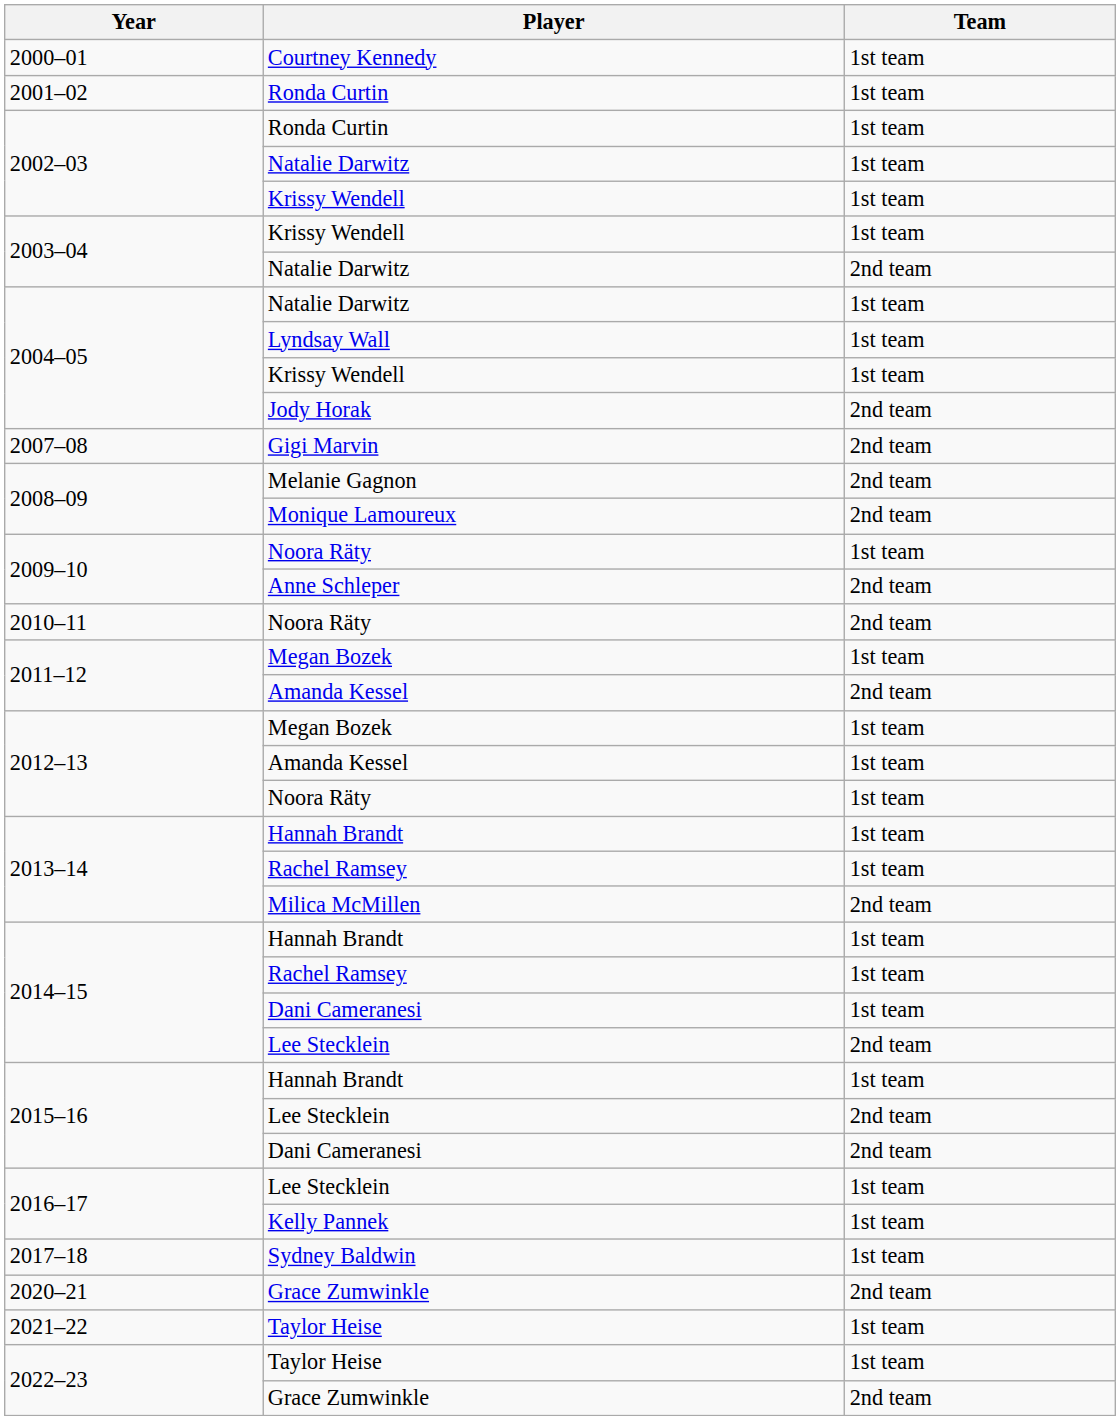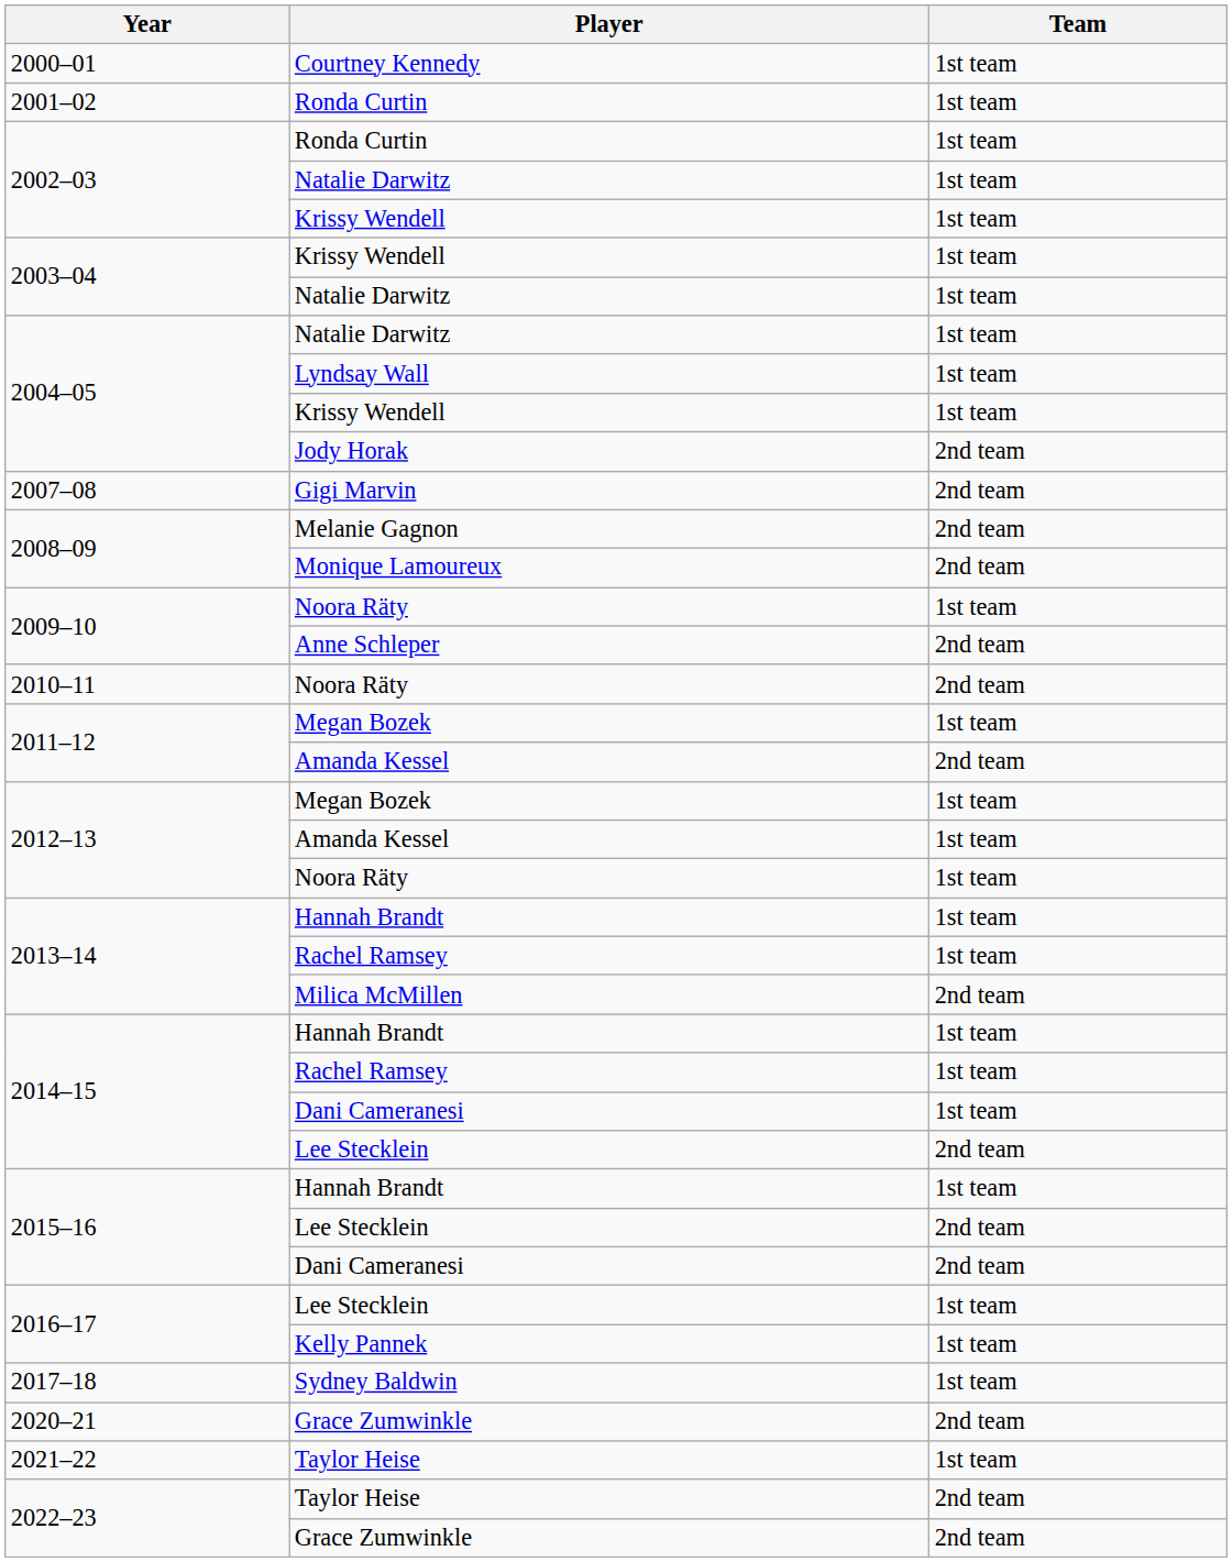2003–04 / Natalie Darwitz | Team: 2nd team -> 1st team
2022–23 / Taylor Heise | Team: 1st team -> 2nd team
